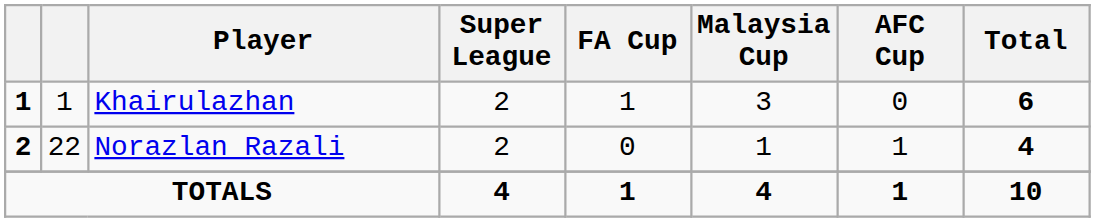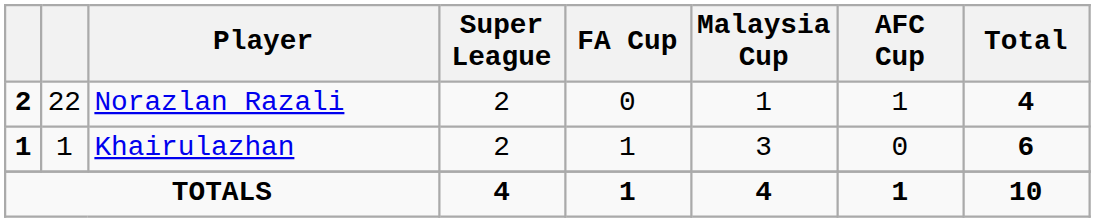rows swapped: Khairulazhan <-> Norazlan Razali
